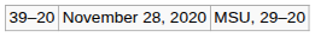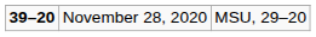November 28, 2020 | column 1: normal -> bold
